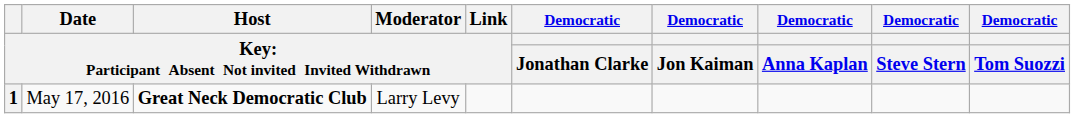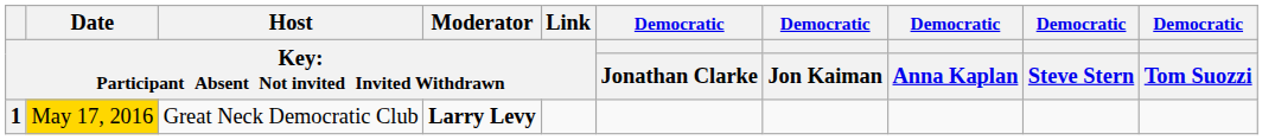1 | column 2: no background -> gold background
1 | column 3: bold -> normal
1 | column 4: normal -> bold
